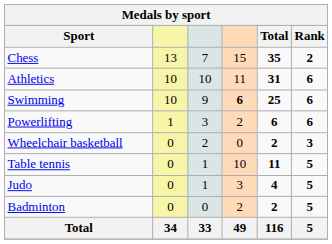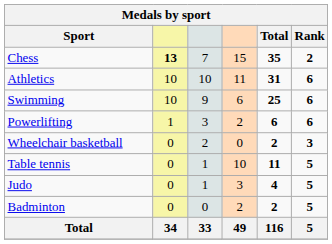Chess | column 2: normal -> bold
Swimming | column 4: bold -> normal
